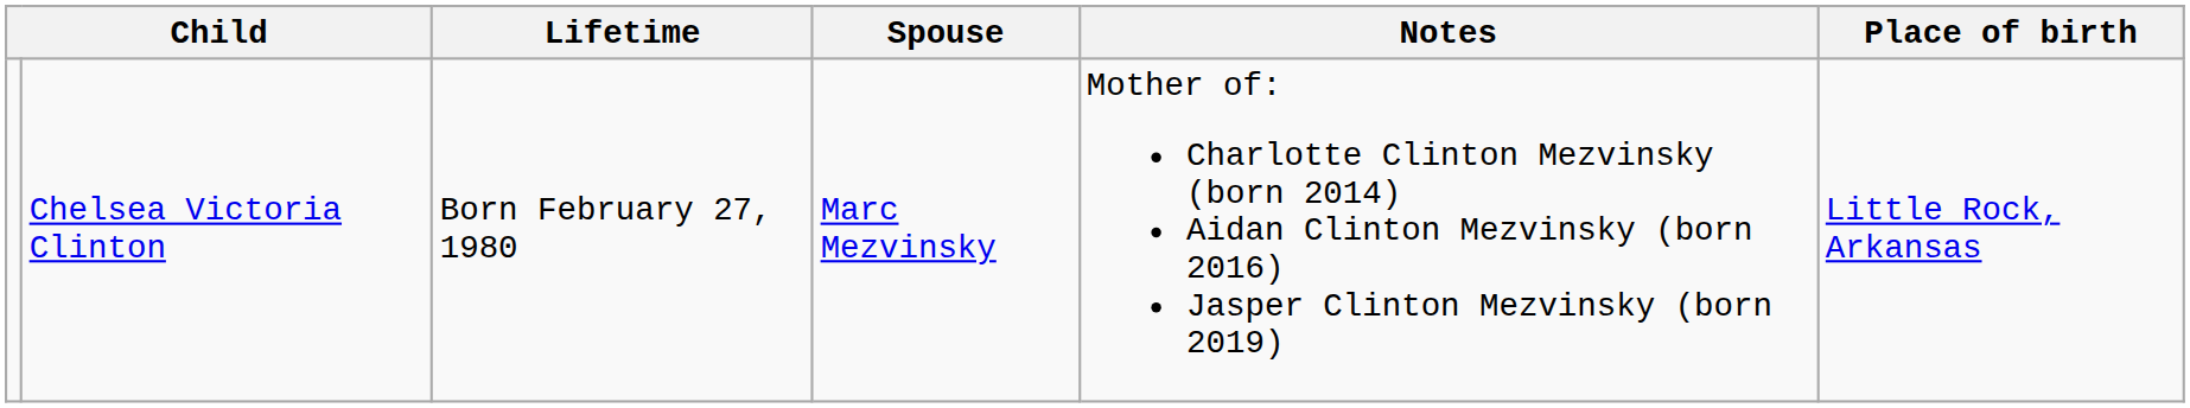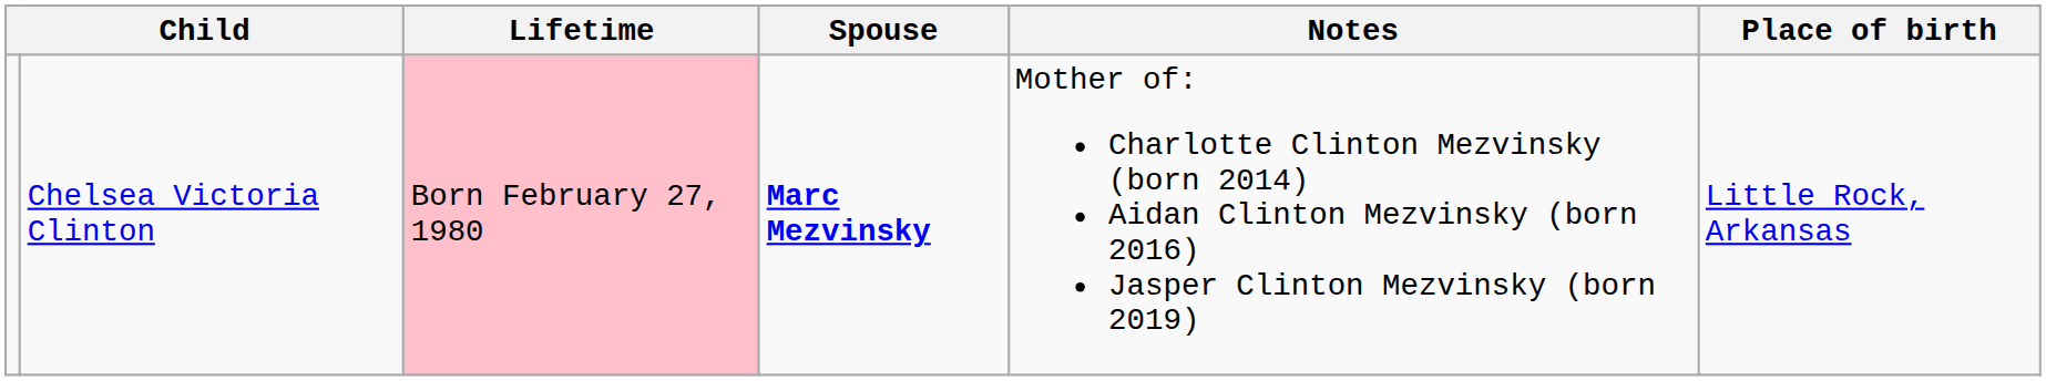Chelsea Victoria Clinton | Lifetime: no background -> pink background
Chelsea Victoria Clinton | Spouse: normal -> bold
